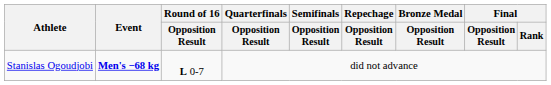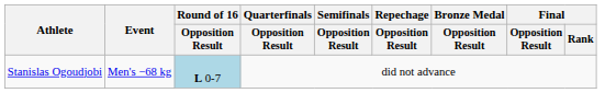Stanislas Ogoudjobi | Event: bold -> normal
Stanislas Ogoudjobi | Round of 16 / Opposition Result: no background -> lightblue background
